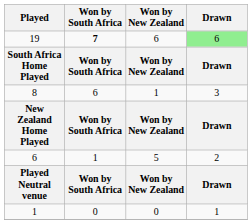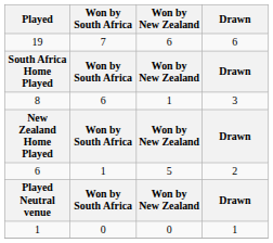19 | Won by South Africa: bold -> normal
19 | Drawn: lightgreen background -> no background
